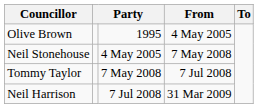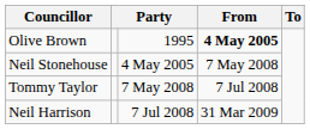Olive Brown | From: normal -> bold
